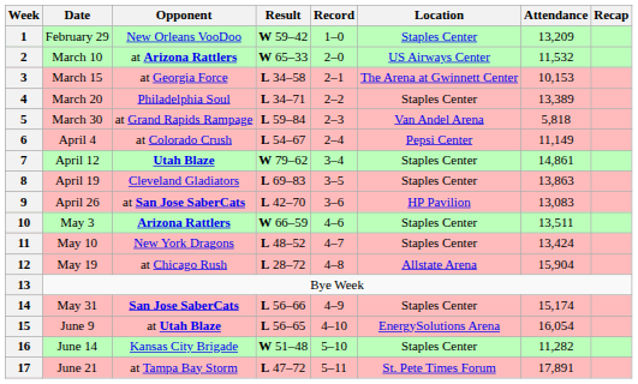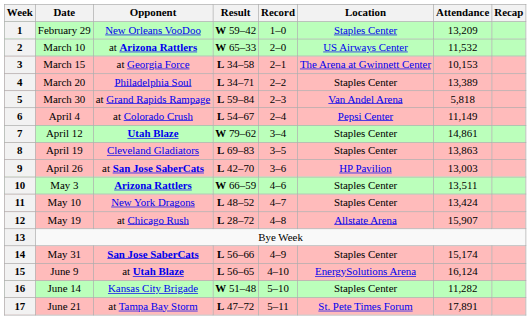9 | Attendance: 13,083 -> 13,003
12 | Attendance: 15,904 -> 15,907
15 | Attendance: 16,054 -> 16,124
